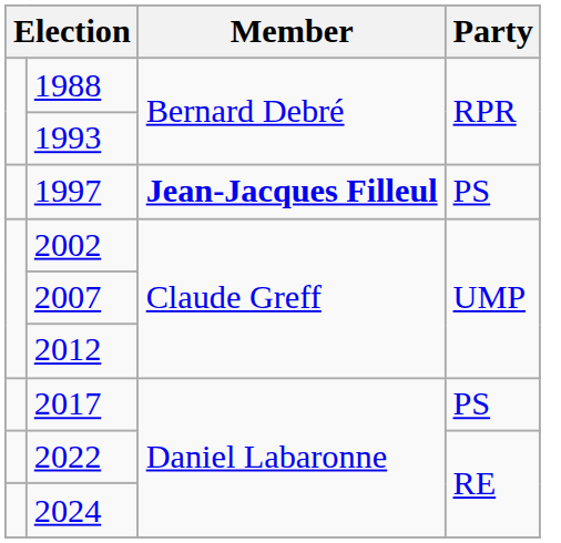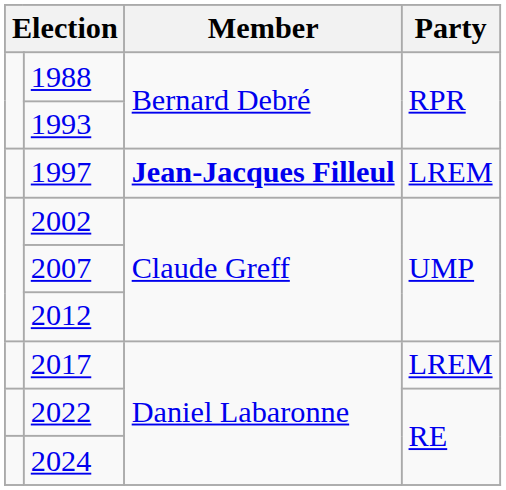1997 | Party: PS -> LREM
2017 | Party: PS -> LREM
